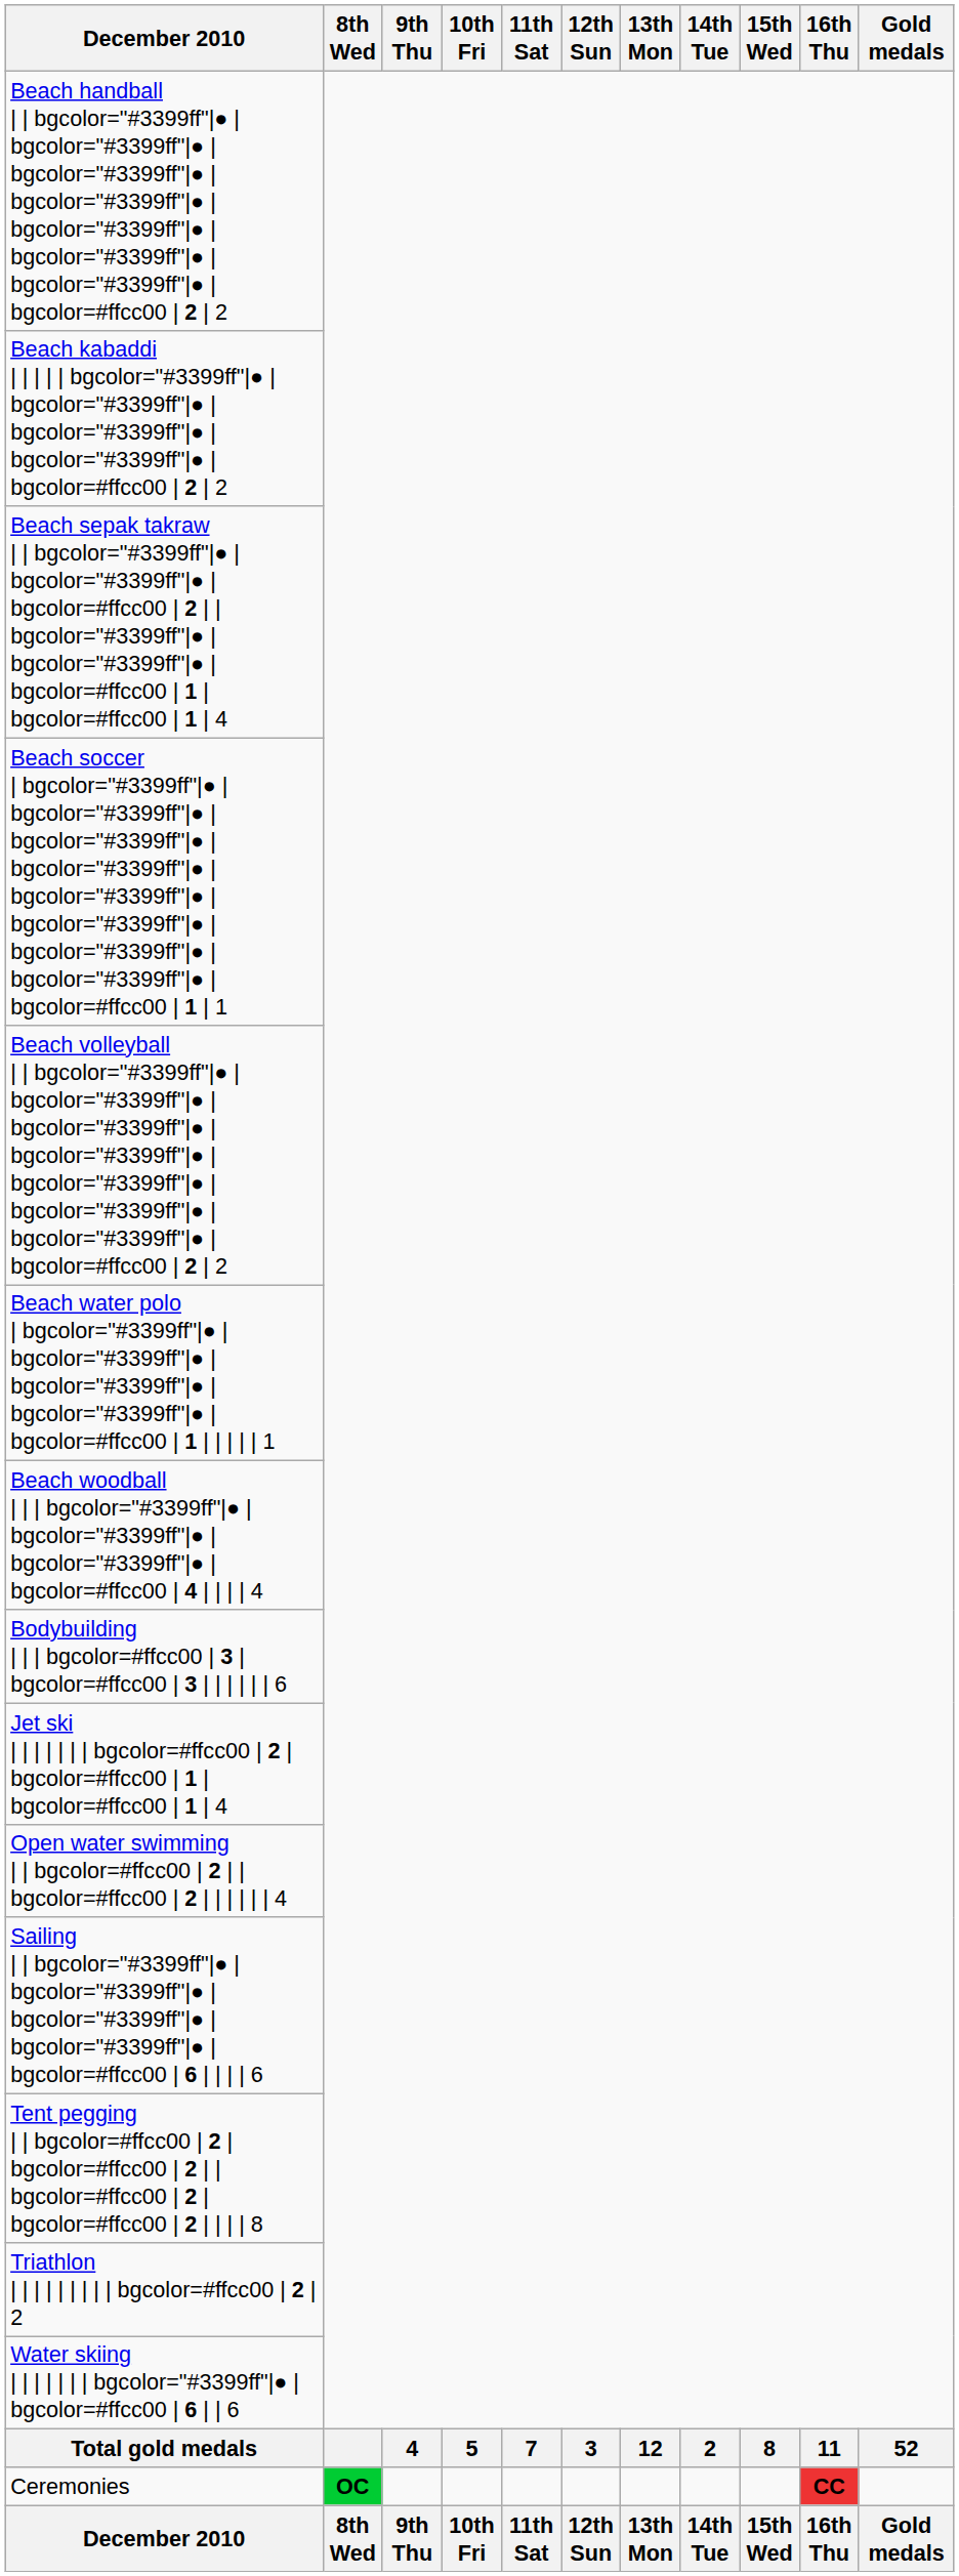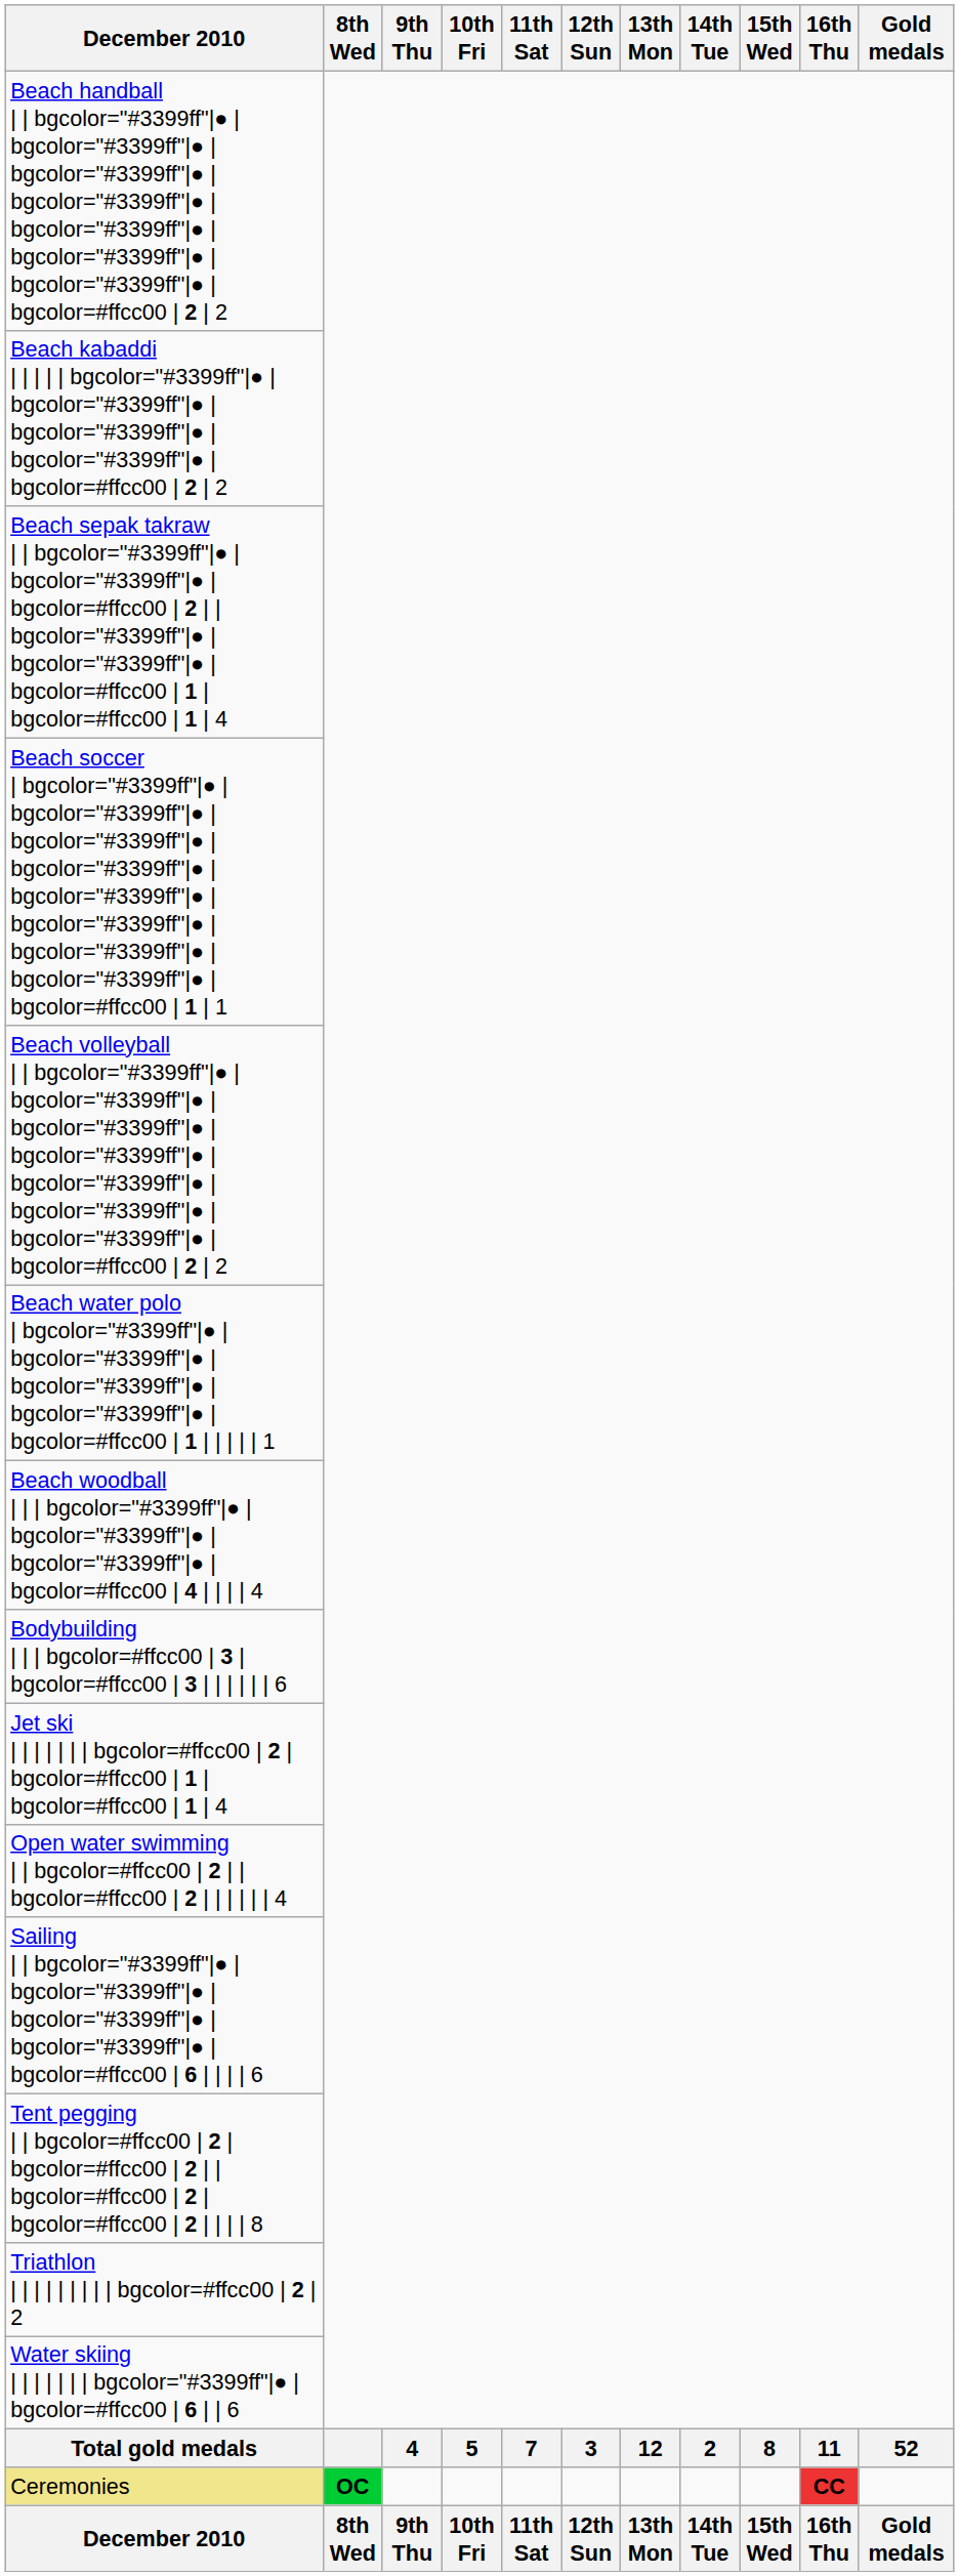Ceremonies | December 2010: no background -> khaki background
